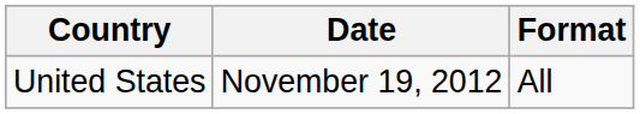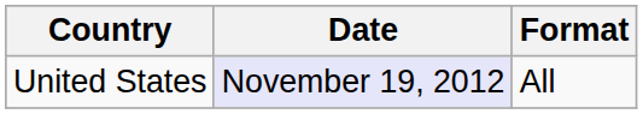row 2 | Date: no background -> lavender background
